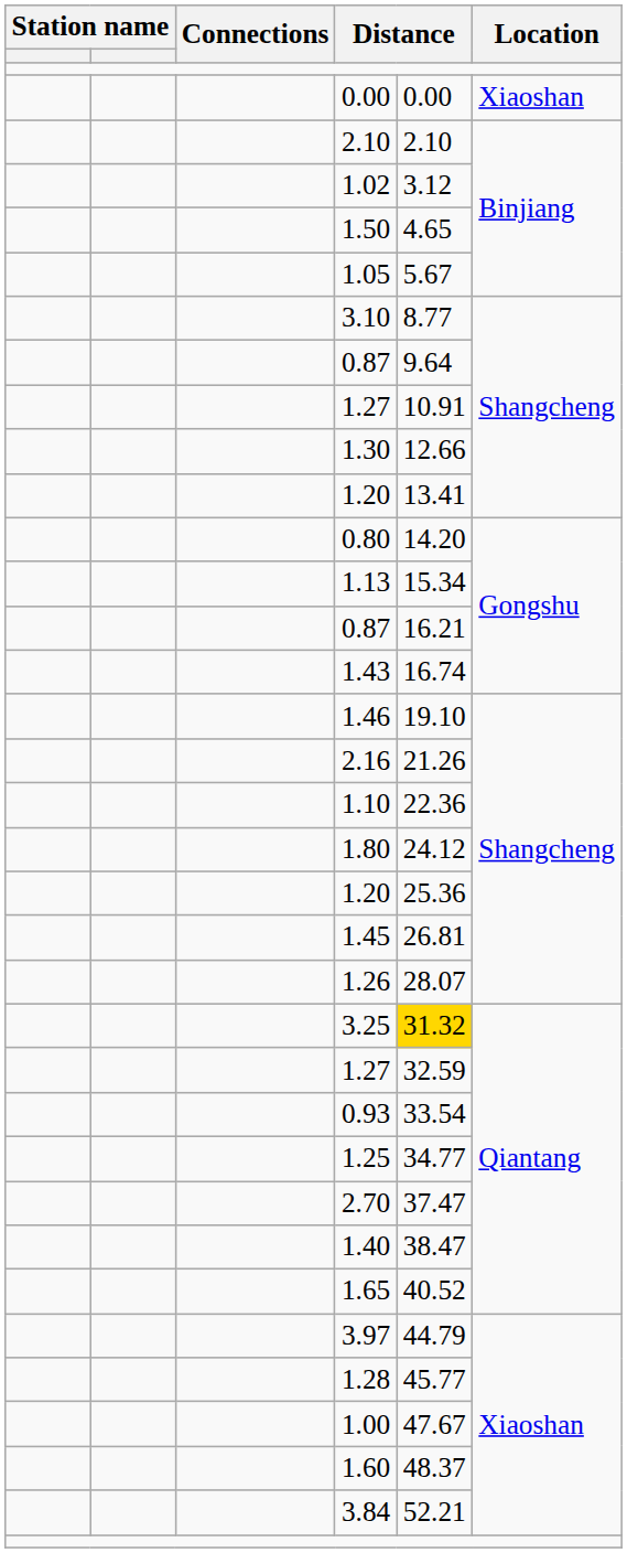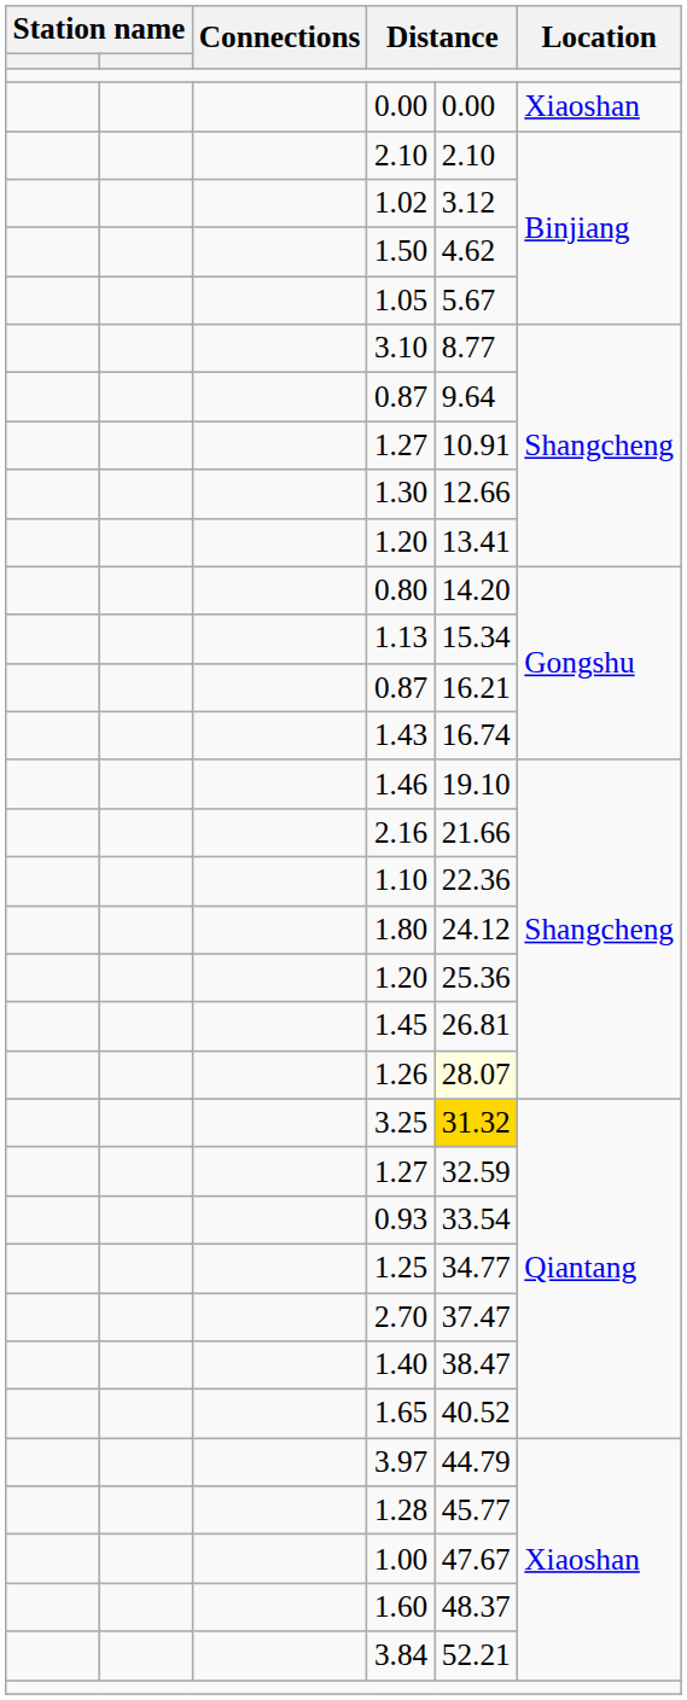1.50 | column 5: 4.65 -> 4.62
2.16 | column 5: 21.26 -> 21.66
1.26 | column 5: no background -> lightyellow background
